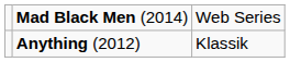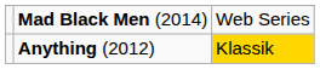Anything (2012) | column 3: no background -> gold background
